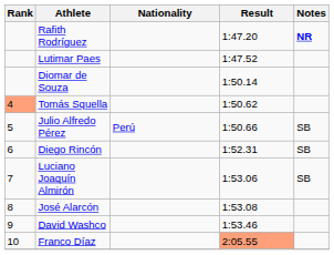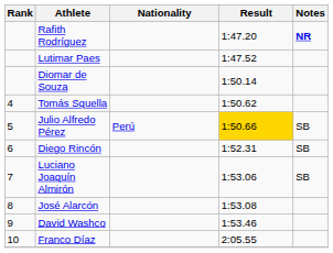Tomás Squella | Rank: lightsalmon background -> no background
Julio Alfredo Pérez | Result: no background -> gold background
Franco Díaz | Result: lightsalmon background -> no background
